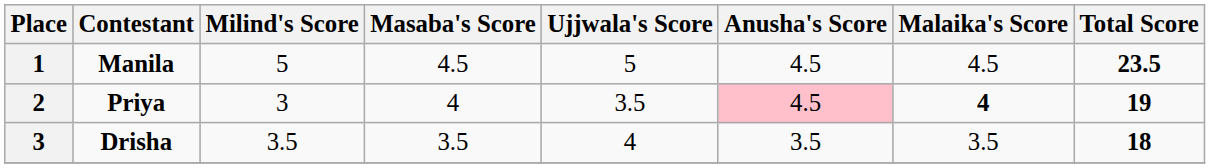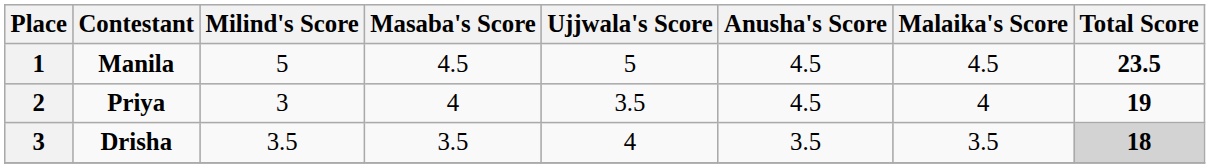Priya | Anusha's Score: pink background -> no background
Priya | Malaika's Score: bold -> normal
Drisha | Total Score: no background -> lightgrey background
